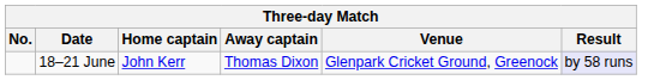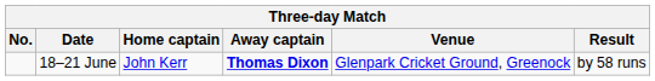18–21 June | Away captain: normal -> bold
18–21 June | Result: lavender background -> no background
